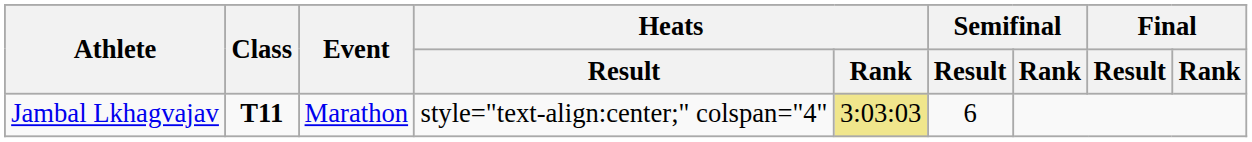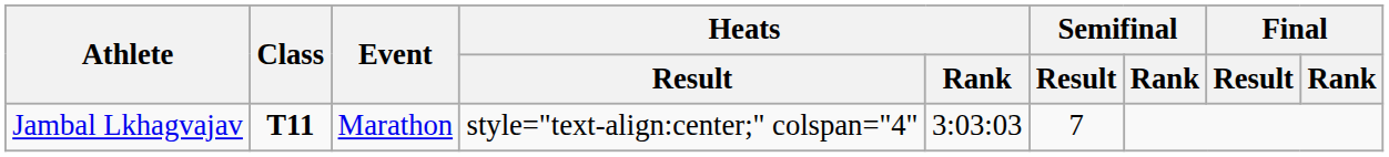Jambal Lkhagvajav | Heats / Rank: khaki background -> no background
Jambal Lkhagvajav | Semifinal / Result: 6 -> 7
